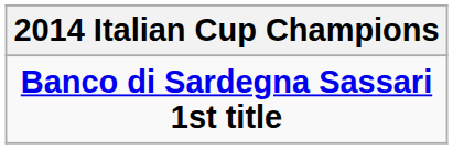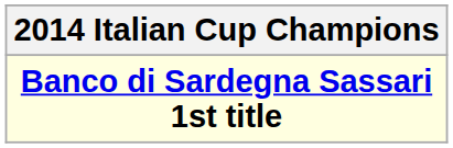row 2 | column 1: no background -> lightyellow background
